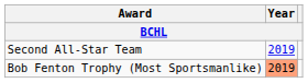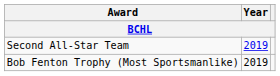Bob Fenton Trophy (Most Sportsmanlike) | Year: lightsalmon background -> no background
